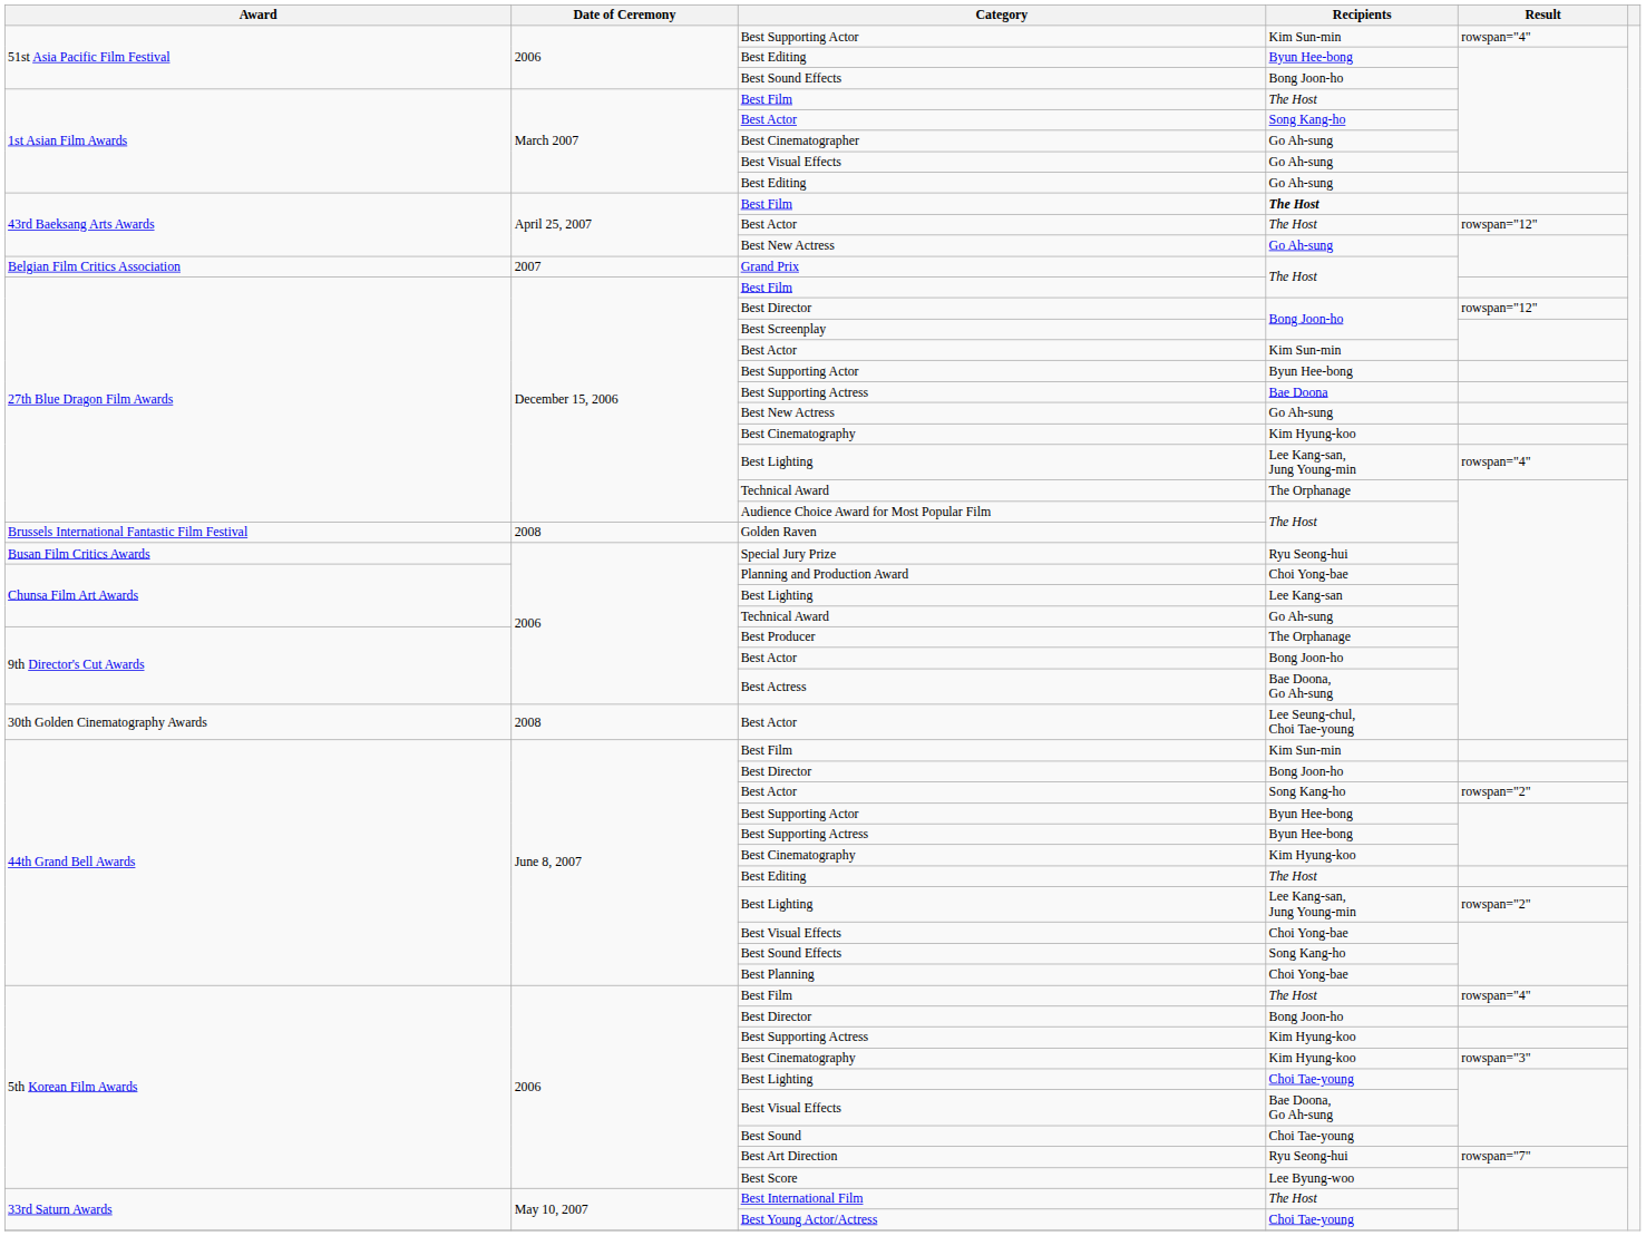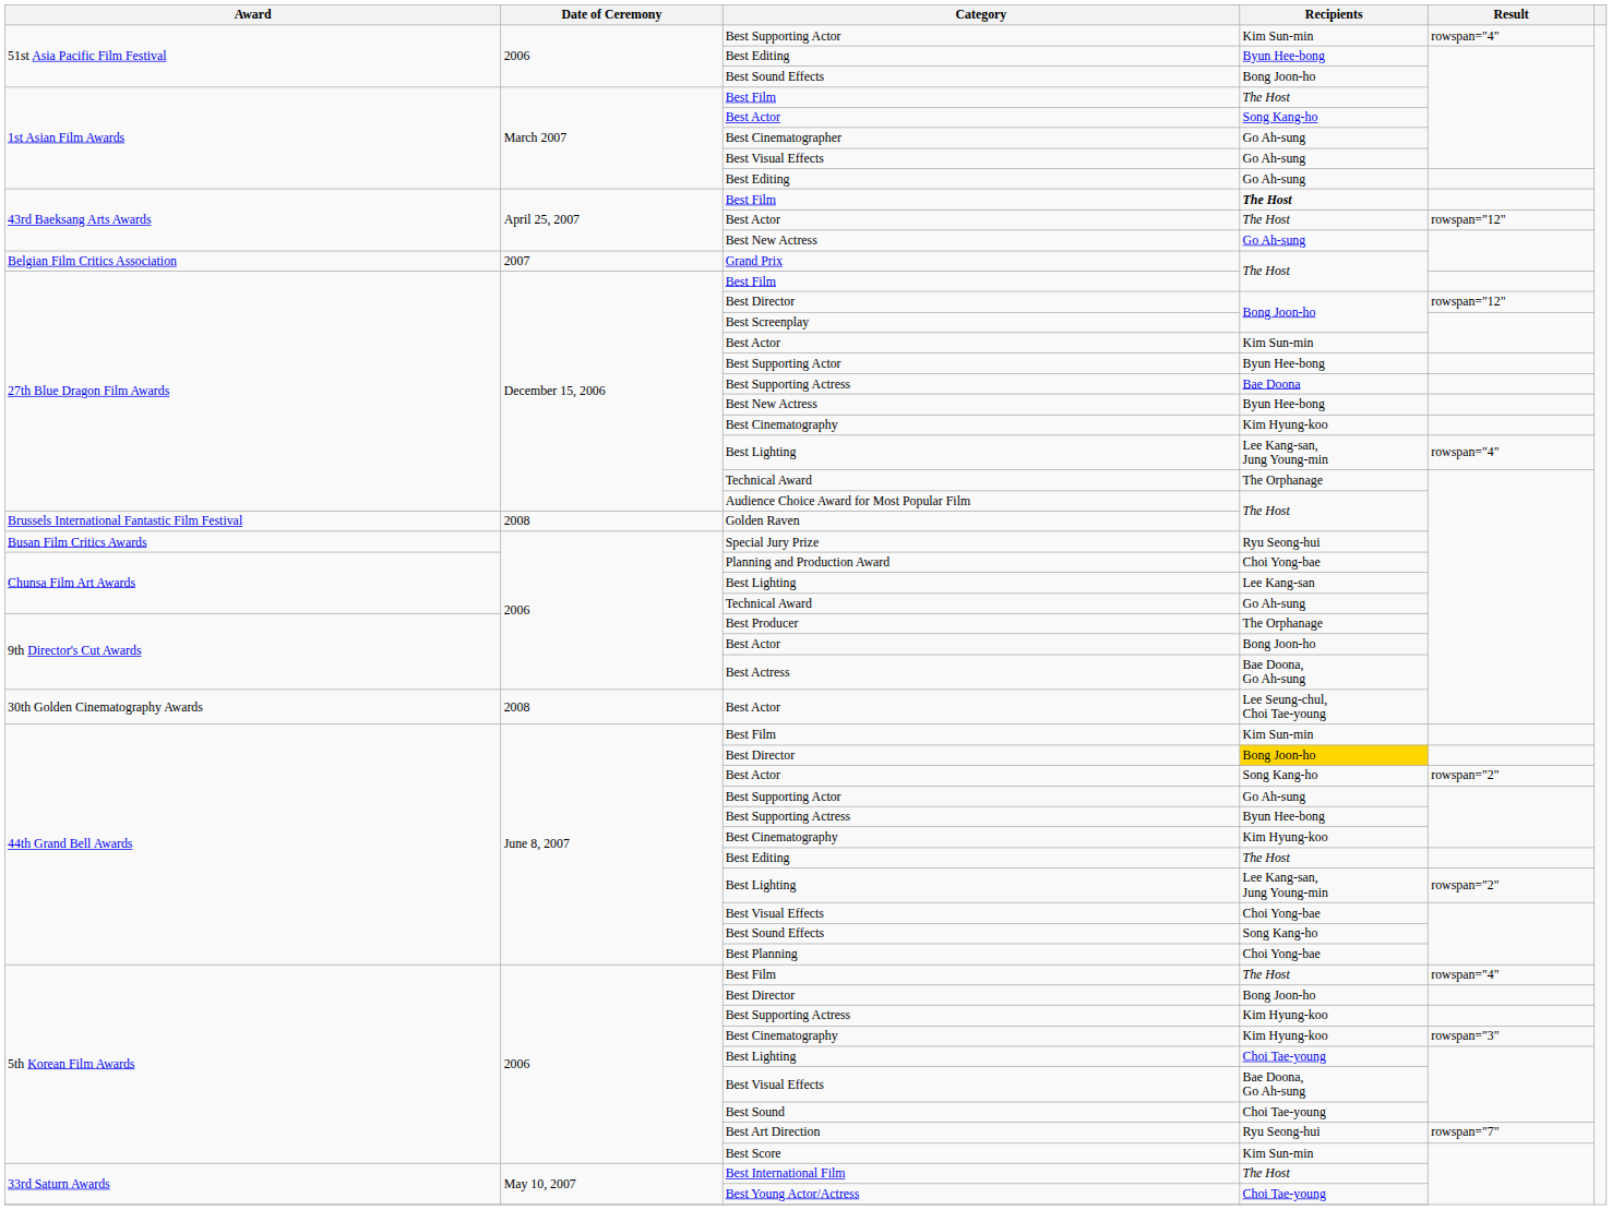27th Blue Dragon Film Awards / Best New Actress | Recipients: Go Ah-sung -> Byun Hee-bong
44th Grand Bell Awards / Best Director | Recipients: no background -> gold background
44th Grand Bell Awards / Best Supporting Actor | Recipients: Byun Hee-bong -> Go Ah-sung
Best Score | Recipients: Lee Byung-woo -> Kim Sun-min
